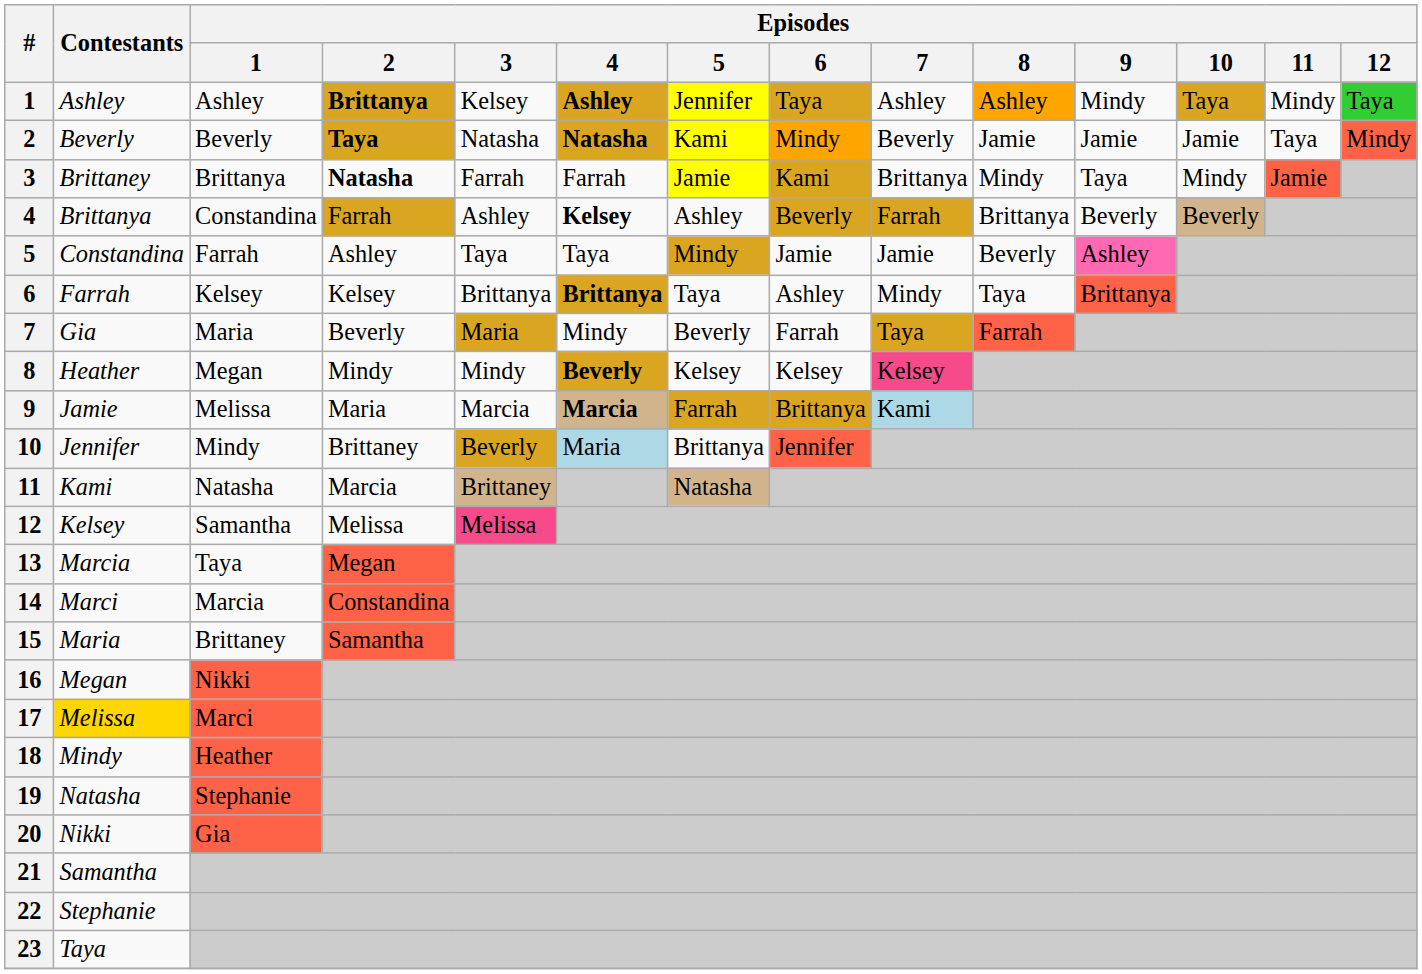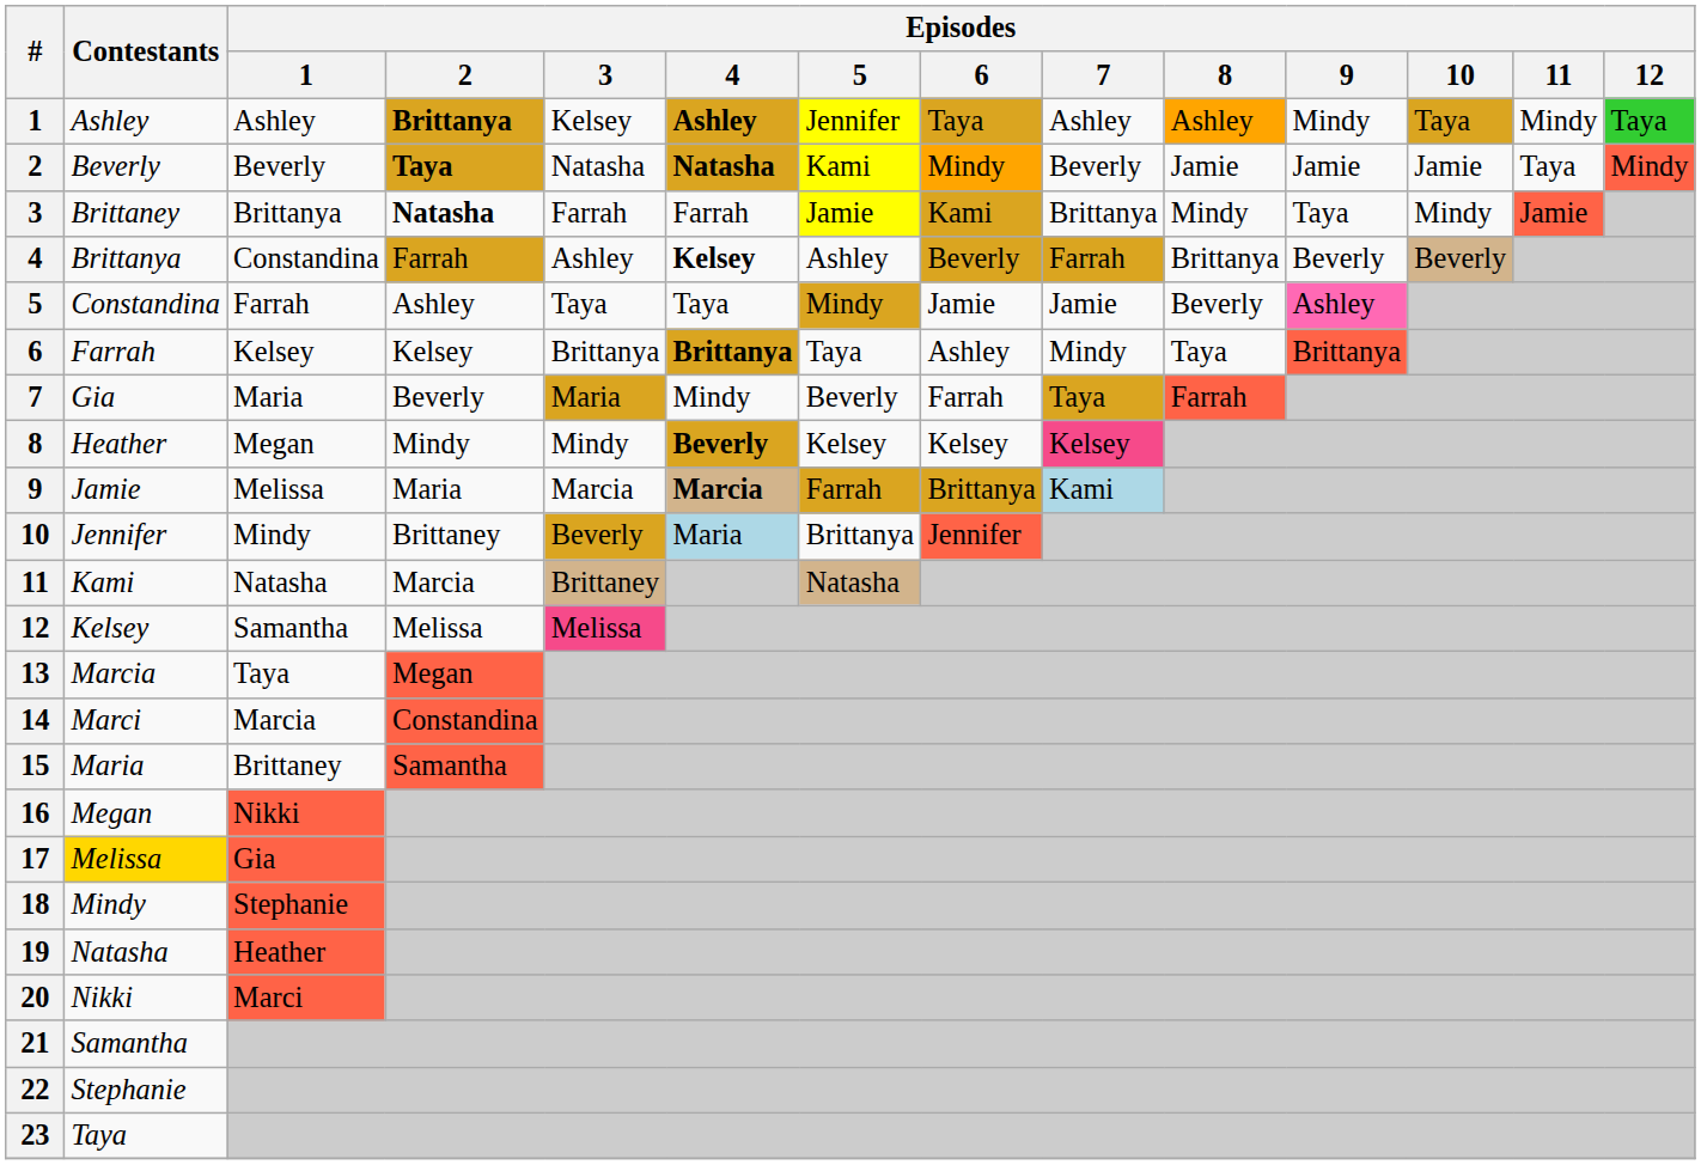17 | Episodes / 1: Marci -> Gia
18 | Episodes / 1: Heather -> Stephanie
19 | Episodes / 1: Stephanie -> Heather
20 | Episodes / 1: Gia -> Marci
